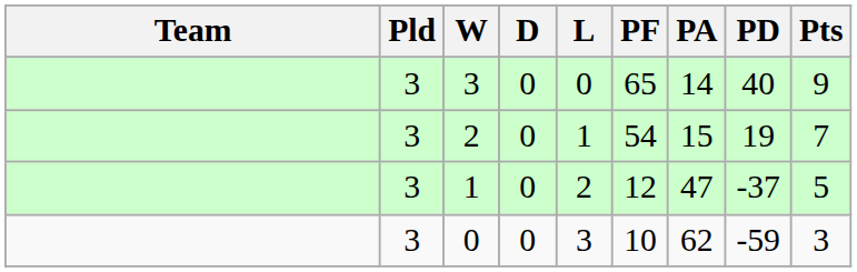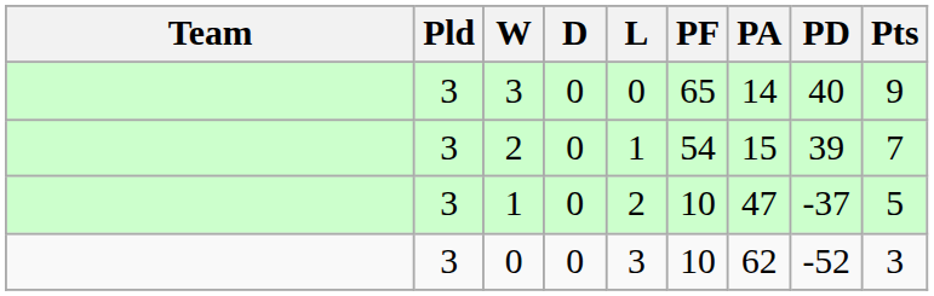row 3 | PD: 19 -> 39
row 4 | PF: 12 -> 10
row 5 | PD: -59 -> -52
